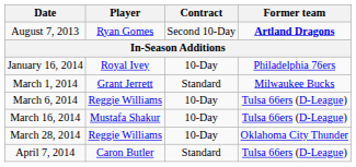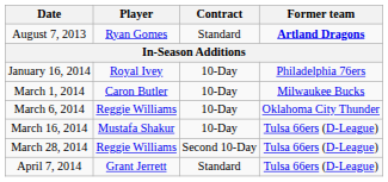August 7, 2013 | Contract: Second 10-Day -> Standard
March 1, 2014 | Player: Grant Jerrett -> Caron Butler
March 1, 2014 | Contract: Standard -> 10-Day
March 6, 2014 | Former team: Tulsa 66ers (D-League) -> Oklahoma City Thunder
March 28, 2014 | Contract: 10-Day -> Second 10-Day
March 28, 2014 | Former team: Oklahoma City Thunder -> Tulsa 66ers (D-League)
April 7, 2014 | Player: Caron Butler -> Grant Jerrett
